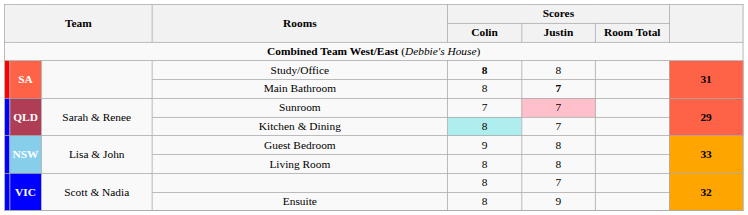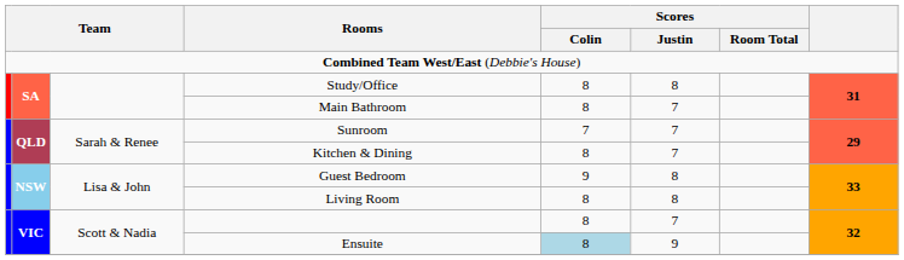Study/Office | Scores / Colin: bold -> normal
Main Bathroom | Scores / Justin: bold -> normal
Sunroom | Scores / Justin: pink background -> no background
Kitchen & Dining | Scores / Colin: paleturquoise background -> no background
Ensuite | Scores / Colin: no background -> lightblue background
